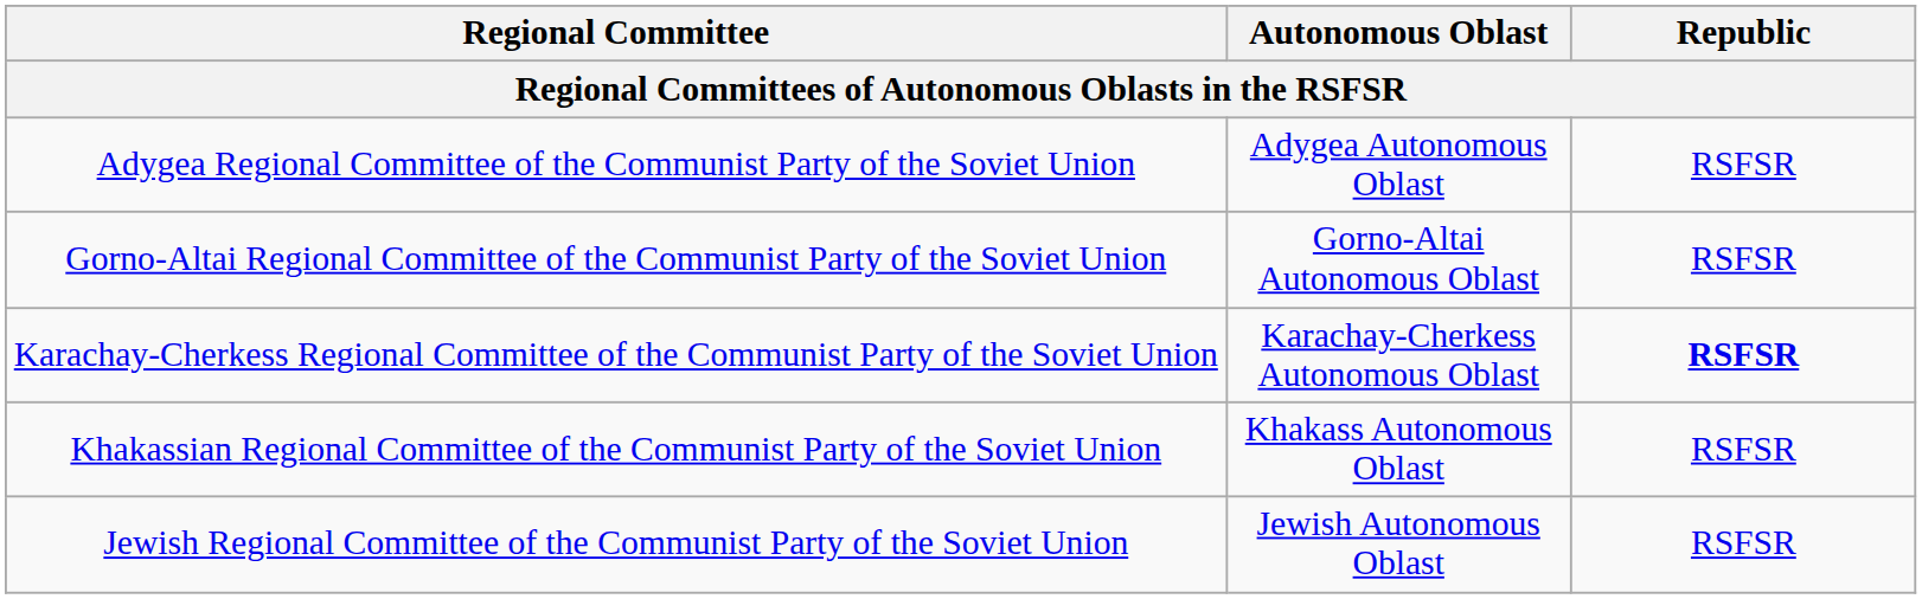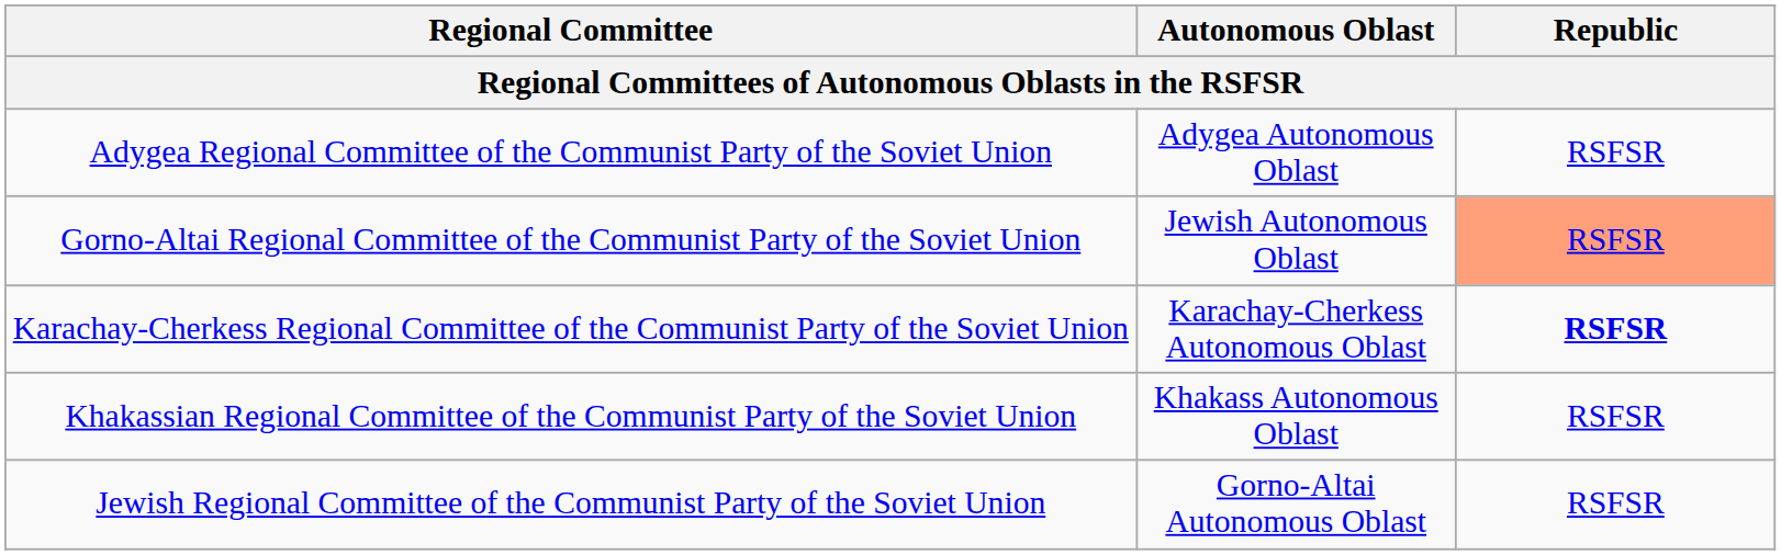row 4 | Autonomous Oblast: Gorno-Altai Autonomous Oblast -> Jewish Autonomous Oblast
row 4 | Republic: no background -> lightsalmon background
row 7 | Autonomous Oblast: Jewish Autonomous Oblast -> Gorno-Altai Autonomous Oblast
